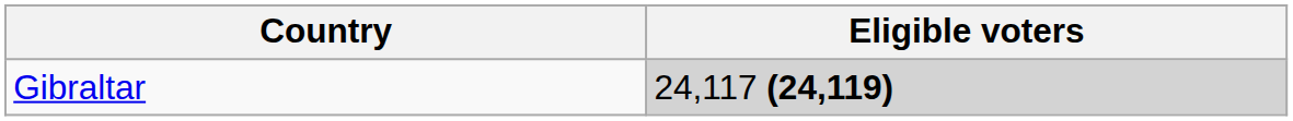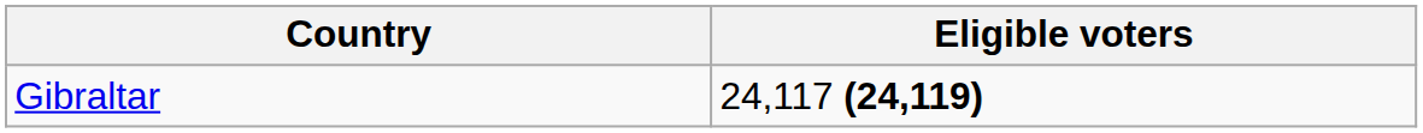Gibraltar | Eligible voters: lightgrey background -> no background
